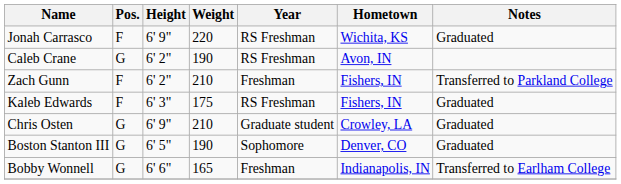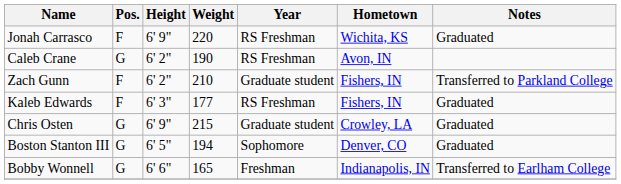Zach Gunn | Year: Freshman -> Graduate student
Kaleb Edwards | Weight: 175 -> 177
Chris Osten | Weight: 210 -> 215
Boston Stanton III | Weight: 190 -> 194
